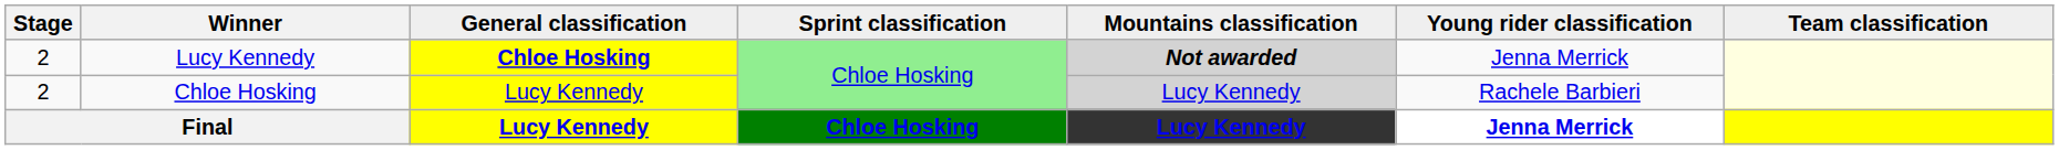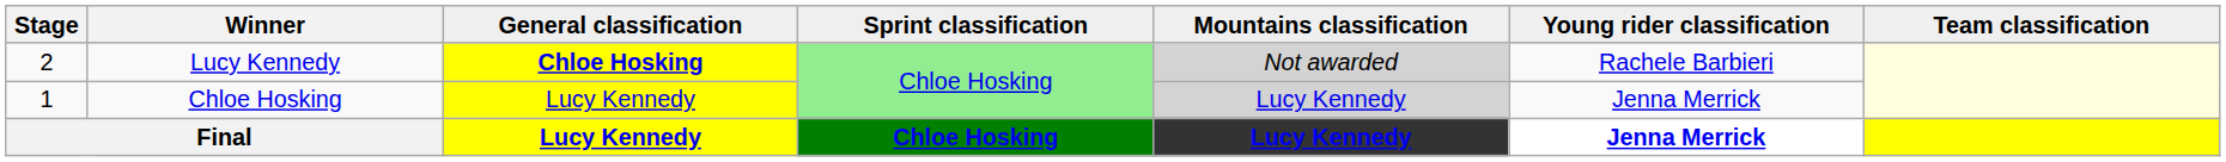row 2 | Mountains classification: bold -> normal
row 2 | Young rider classification: Jenna Merrick -> Rachele Barbieri
row 3 | Stage: 2 -> 1
row 3 | Young rider classification: Rachele Barbieri -> Jenna Merrick
